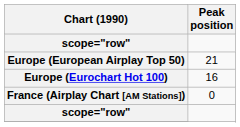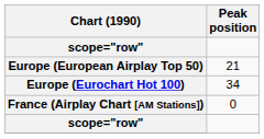Europe (Eurochart Hot 100) | Peak position: 16 -> 34
